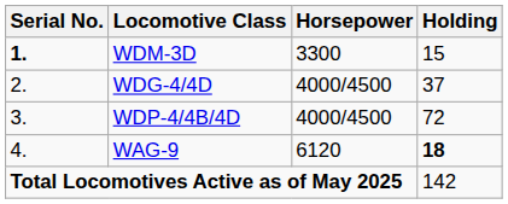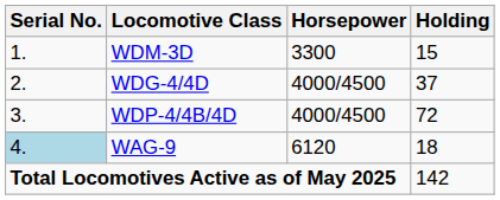WDM-3D | Serial No.: bold -> normal
WAG-9 | Serial No.: no background -> lightblue background
WAG-9 | Holding: bold -> normal
